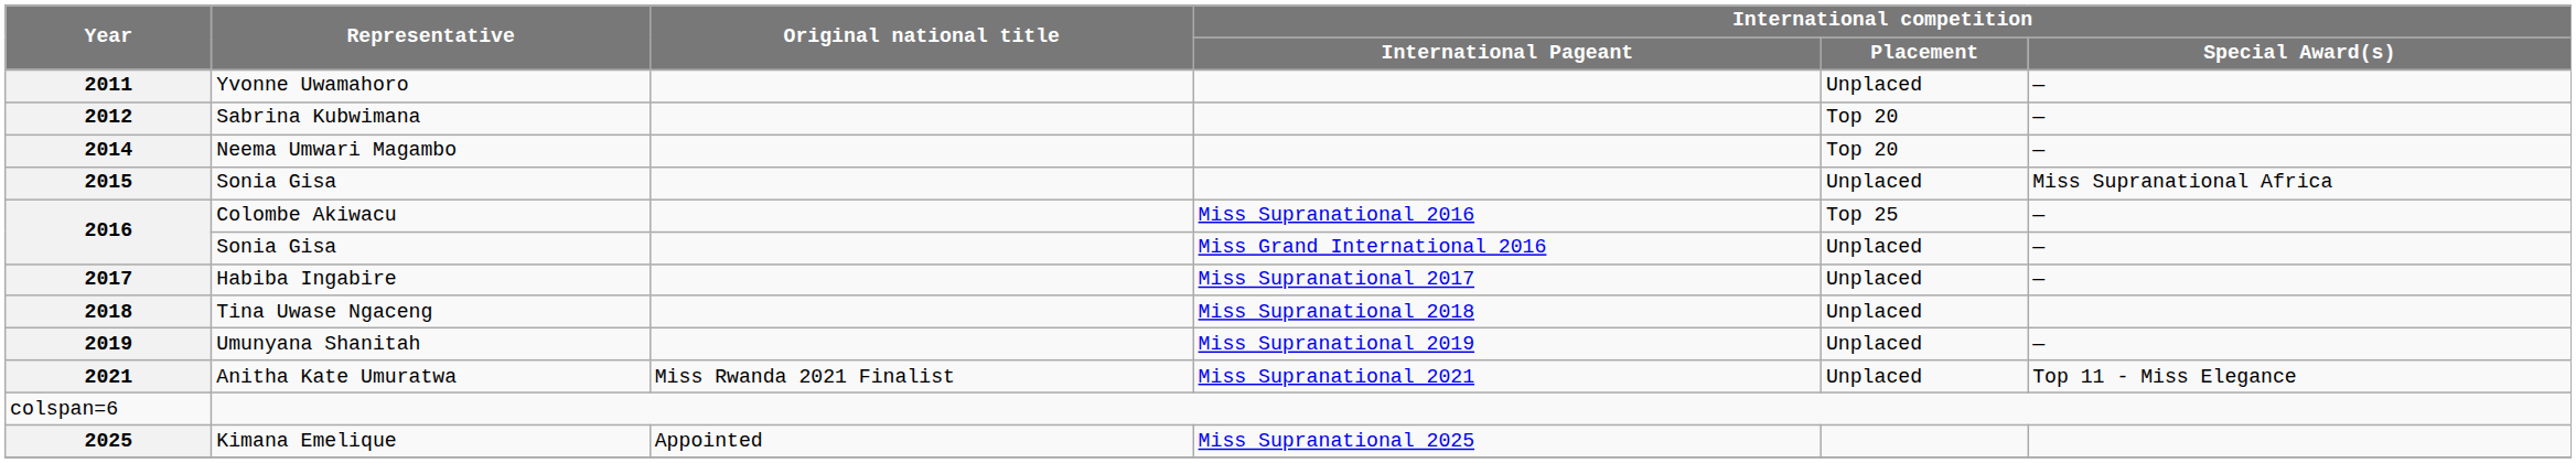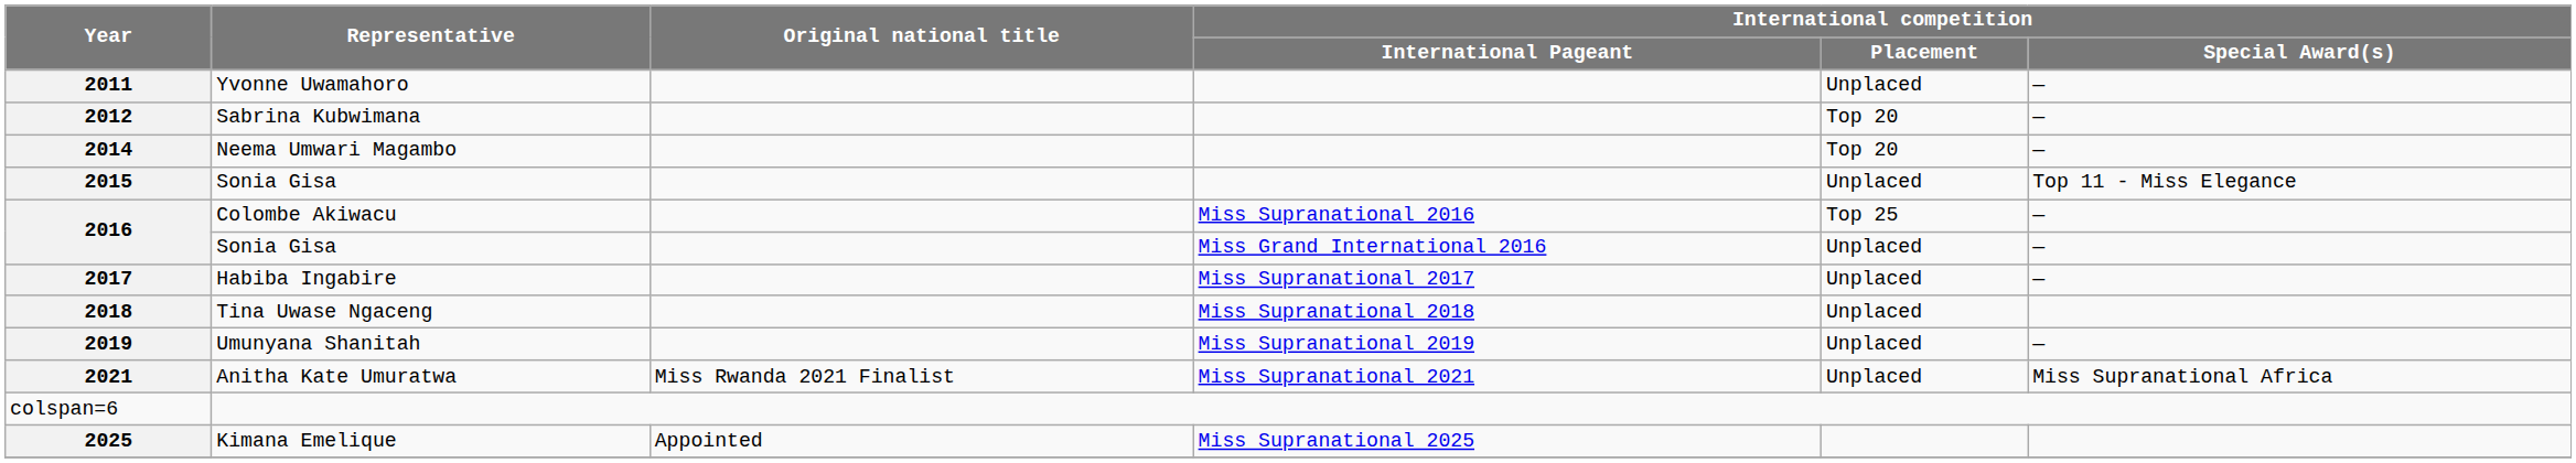2015 | International competition / Special Award(s): Miss Supranational Africa -> Top 11 - Miss Elegance
2021 | International competition / Special Award(s): Top 11 - Miss Elegance -> Miss Supranational Africa
